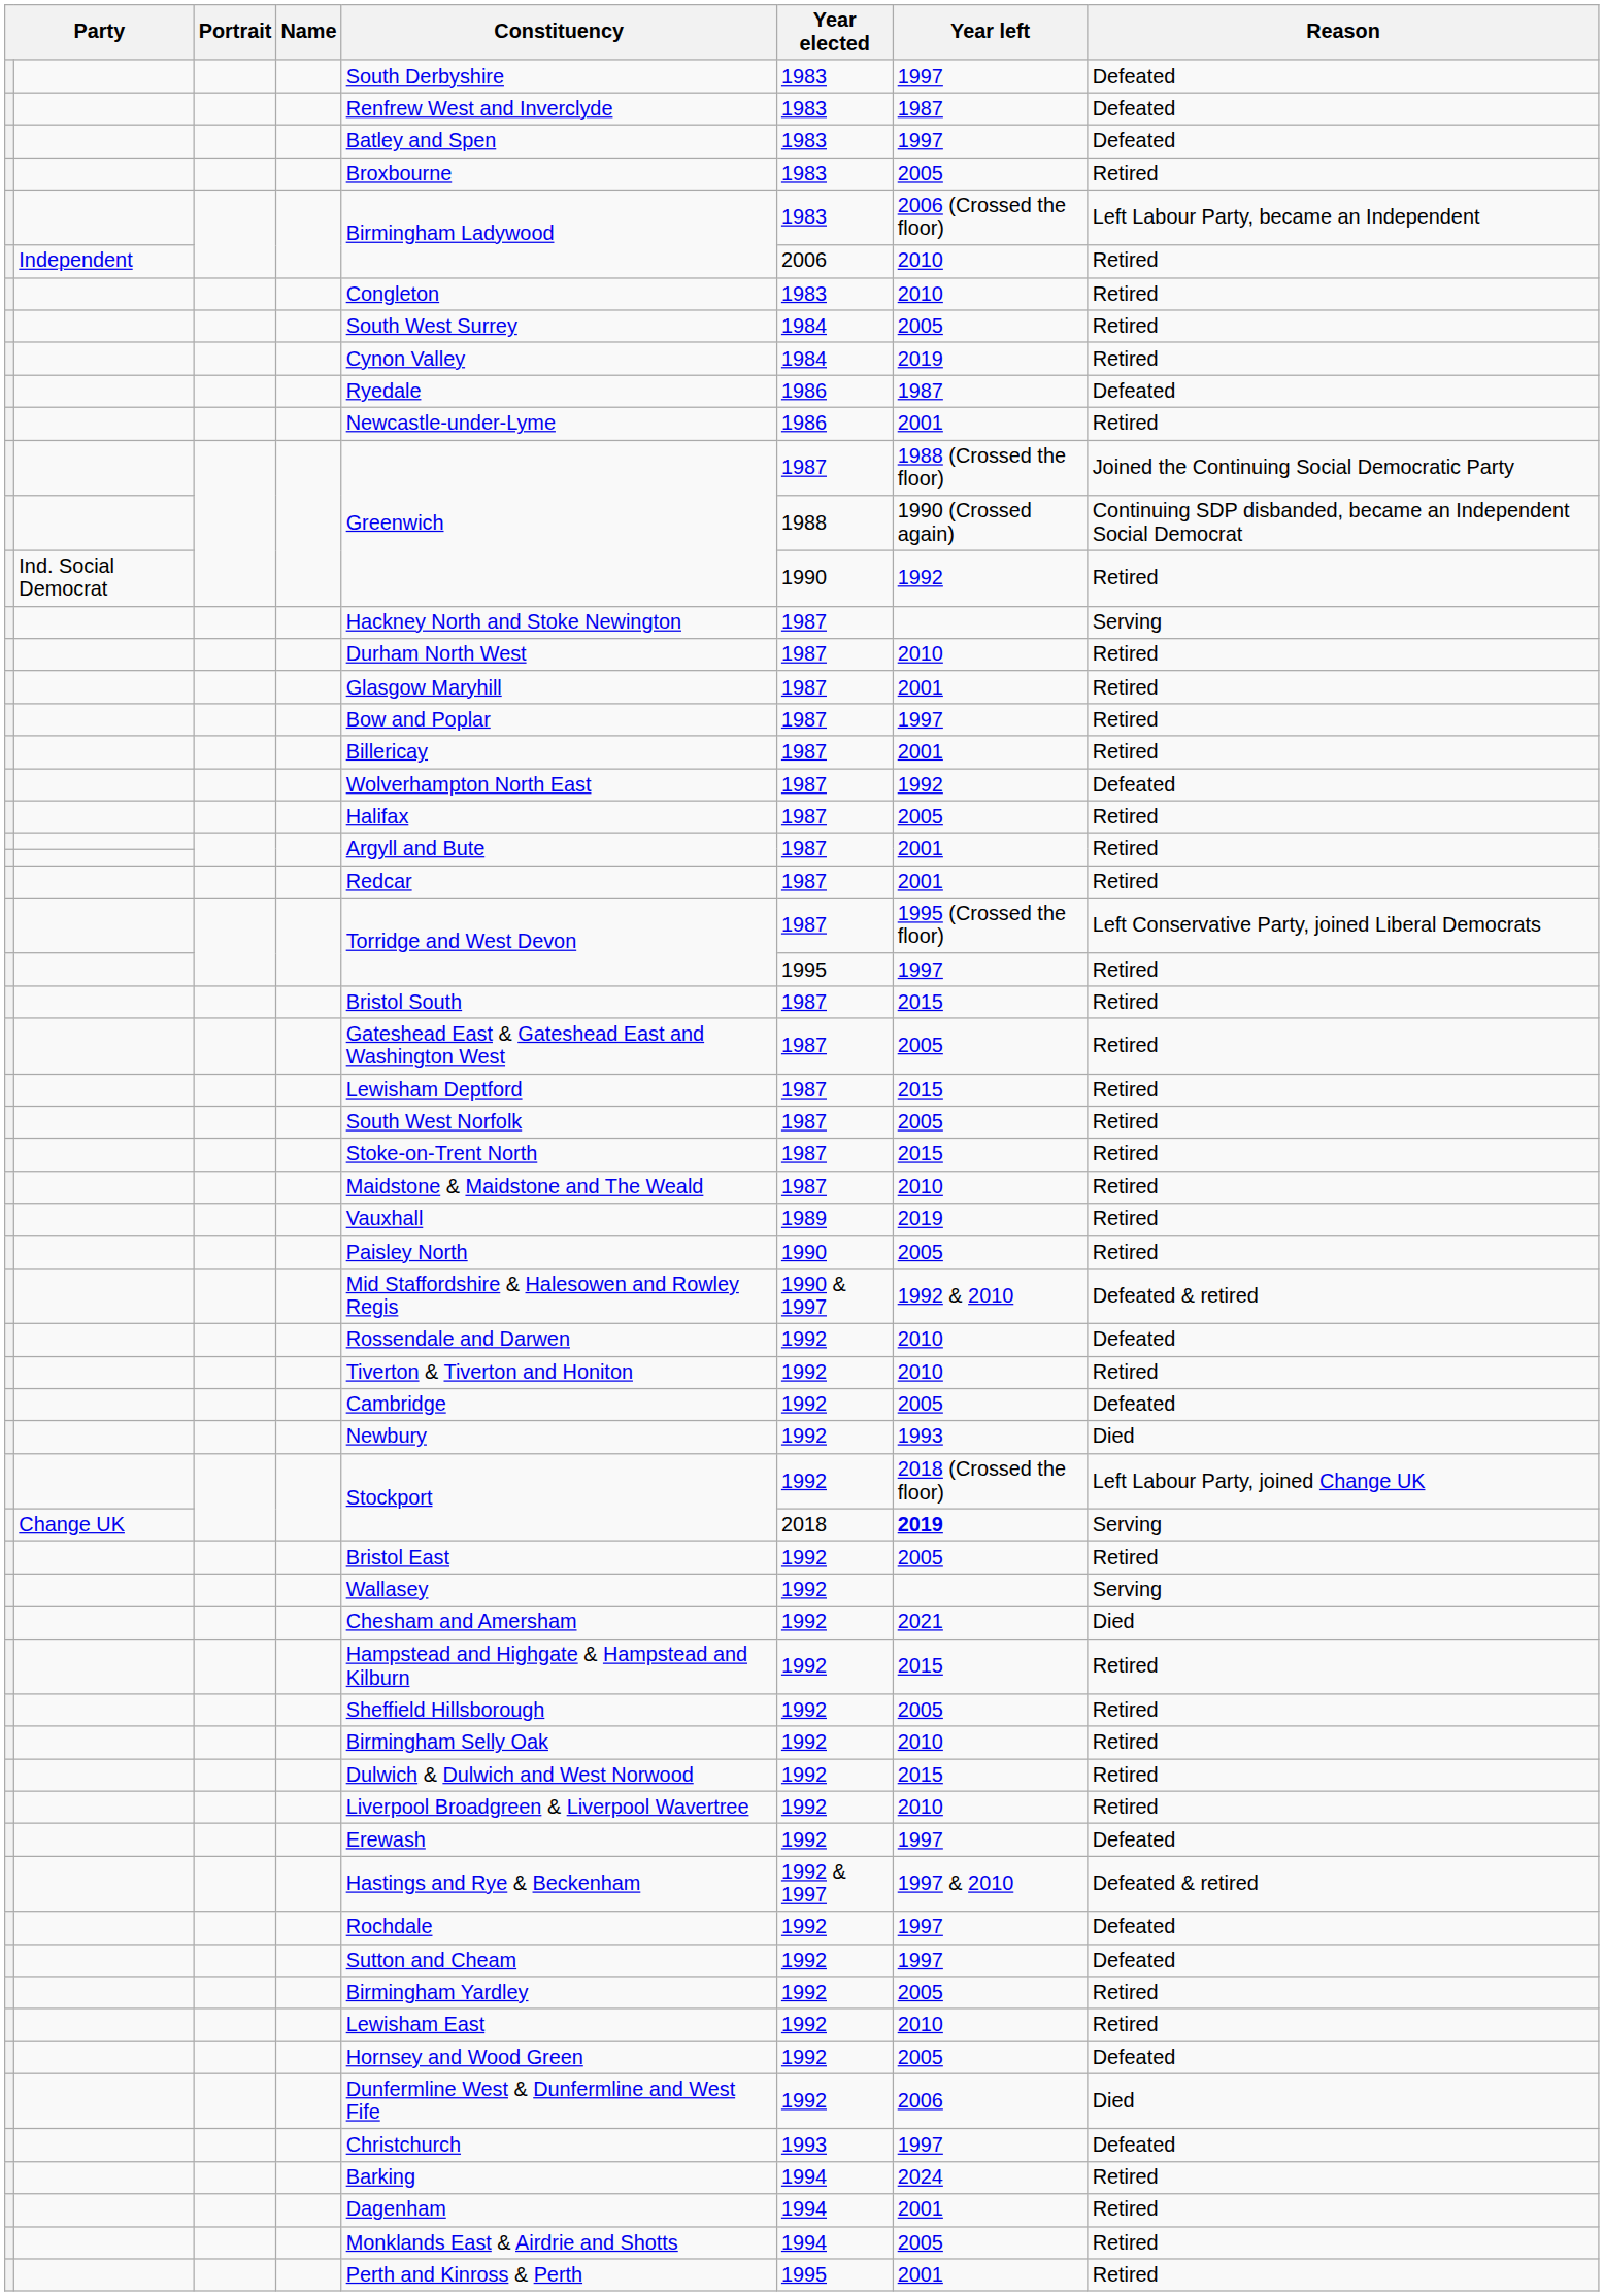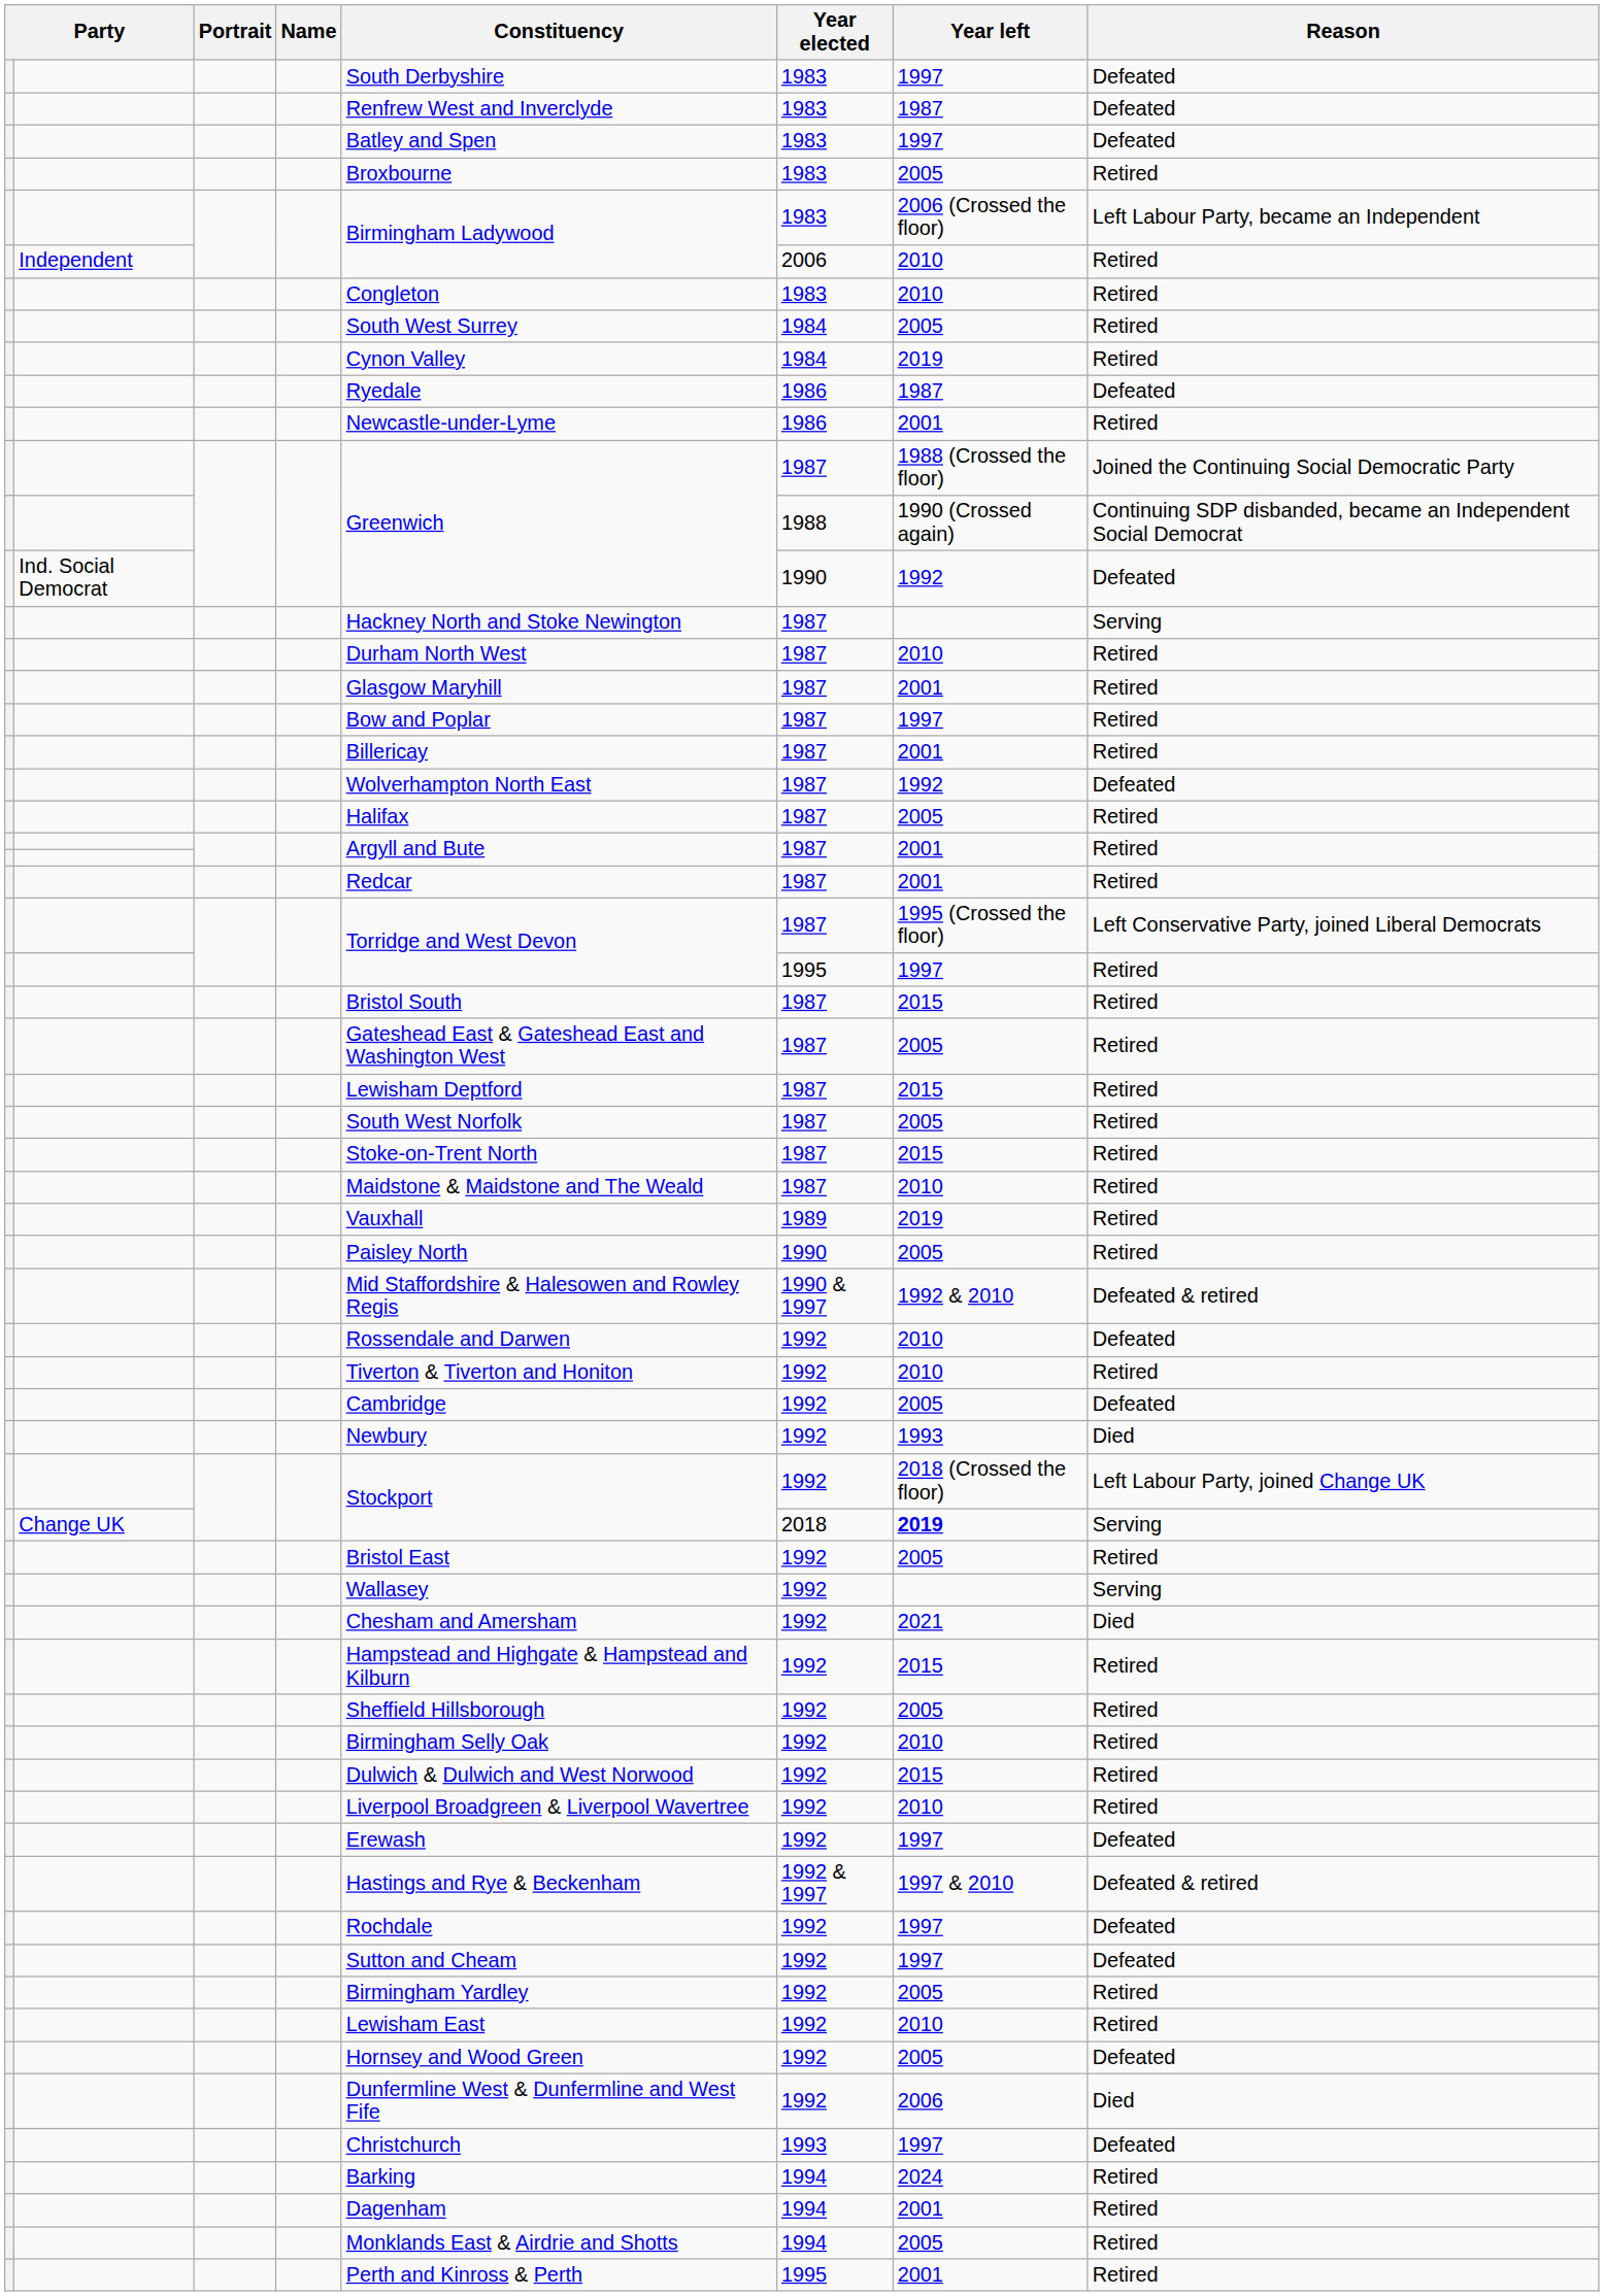Ind. Social Democrat | Reason: Retired -> Defeated
